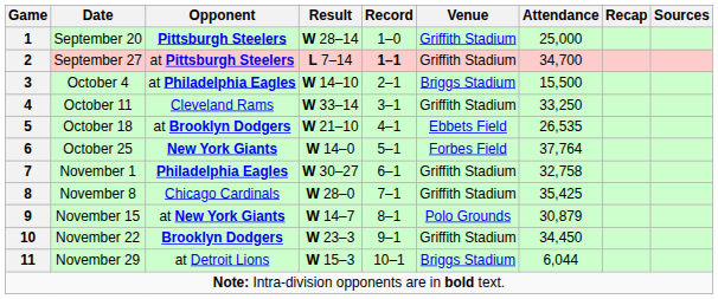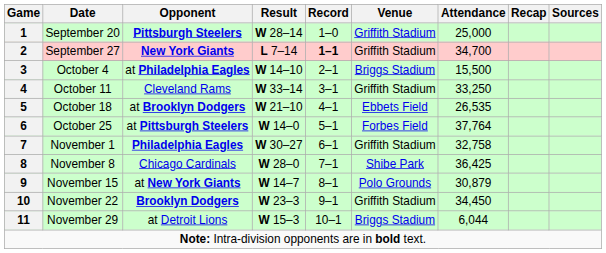2 | Opponent: at Pittsburgh Steelers -> New York Giants
6 | Opponent: New York Giants -> at Pittsburgh Steelers
8 | Venue: Griffith Stadium -> Shibe Park
8 | Attendance: 35,425 -> 36,425
